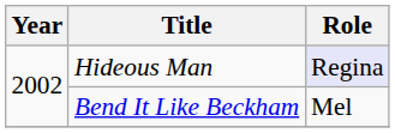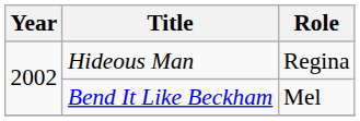Hideous Man | Role: lavender background -> no background
